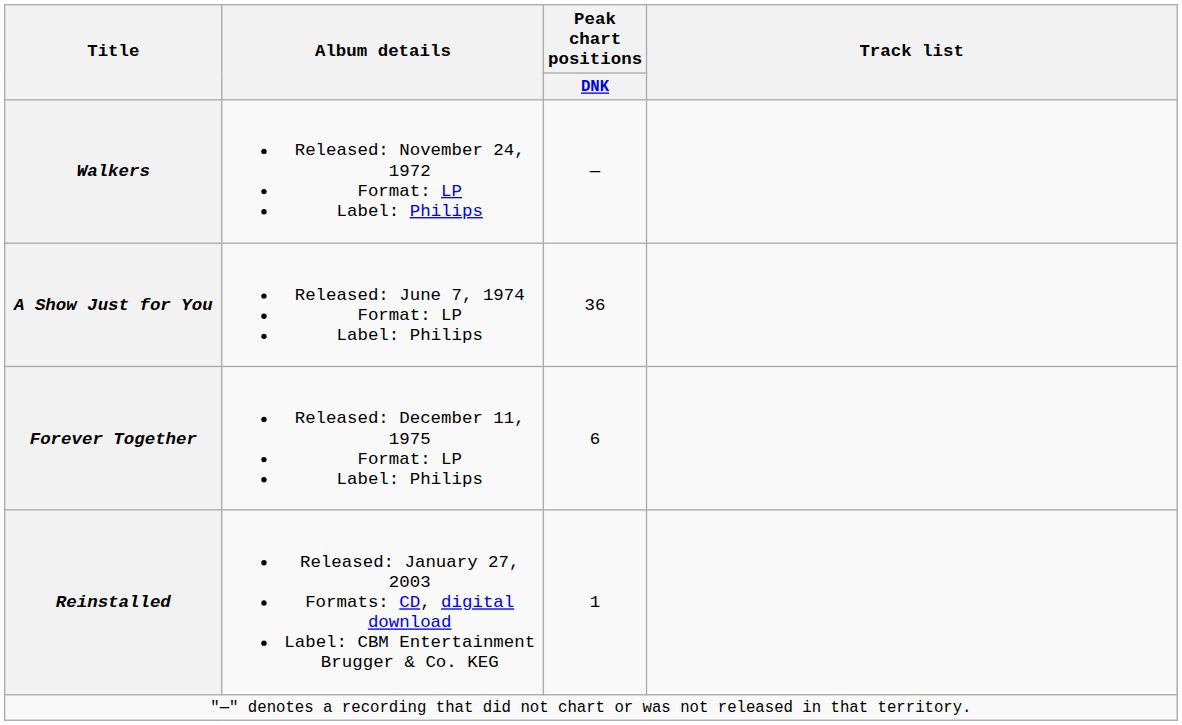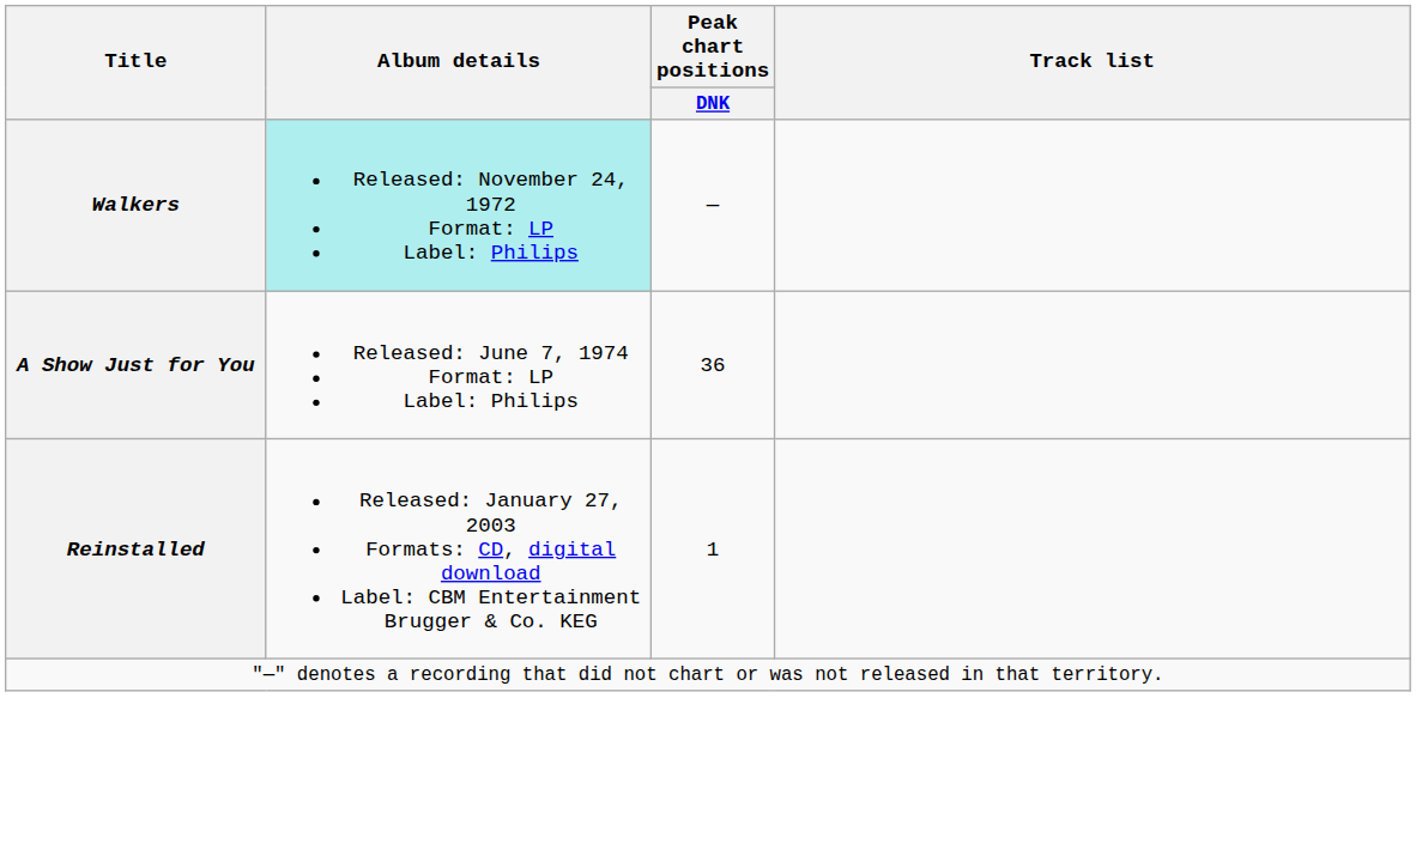Walkers | Album details: no background -> paleturquoise background
- row: Forever Together | Released: December 11, 1975 Format: LP Label: Philips | 6
